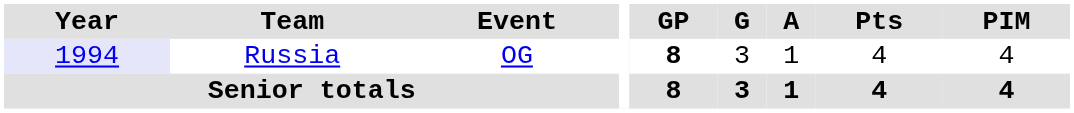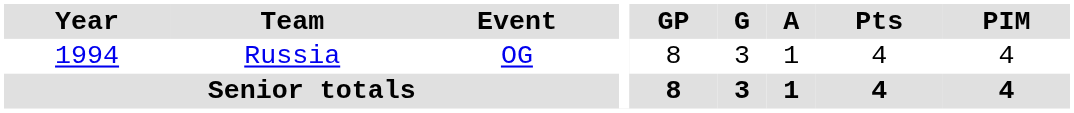Russia | Year: lavender background -> no background
Russia | GP: bold -> normal
